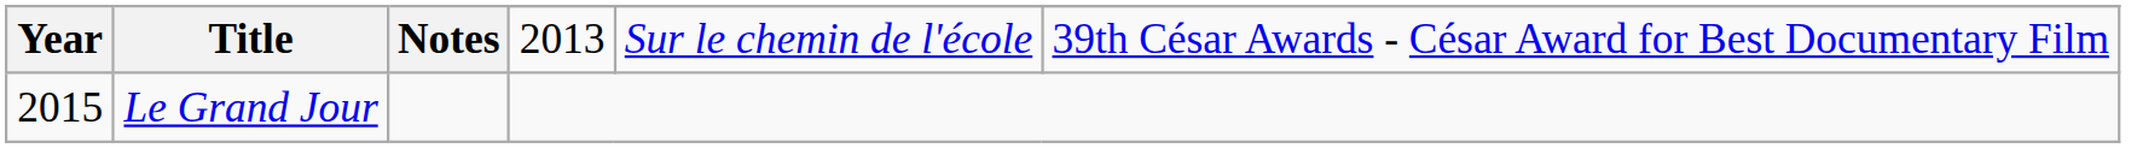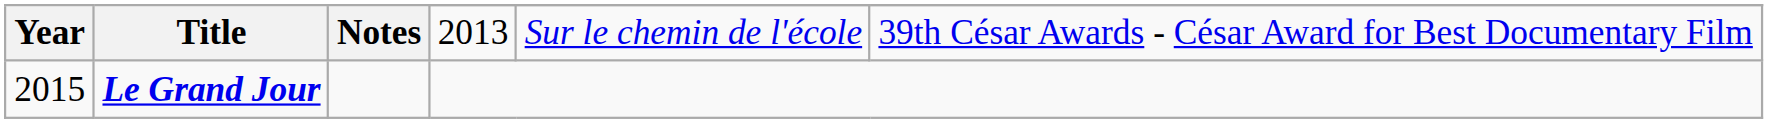2015 | Title: normal -> bold
